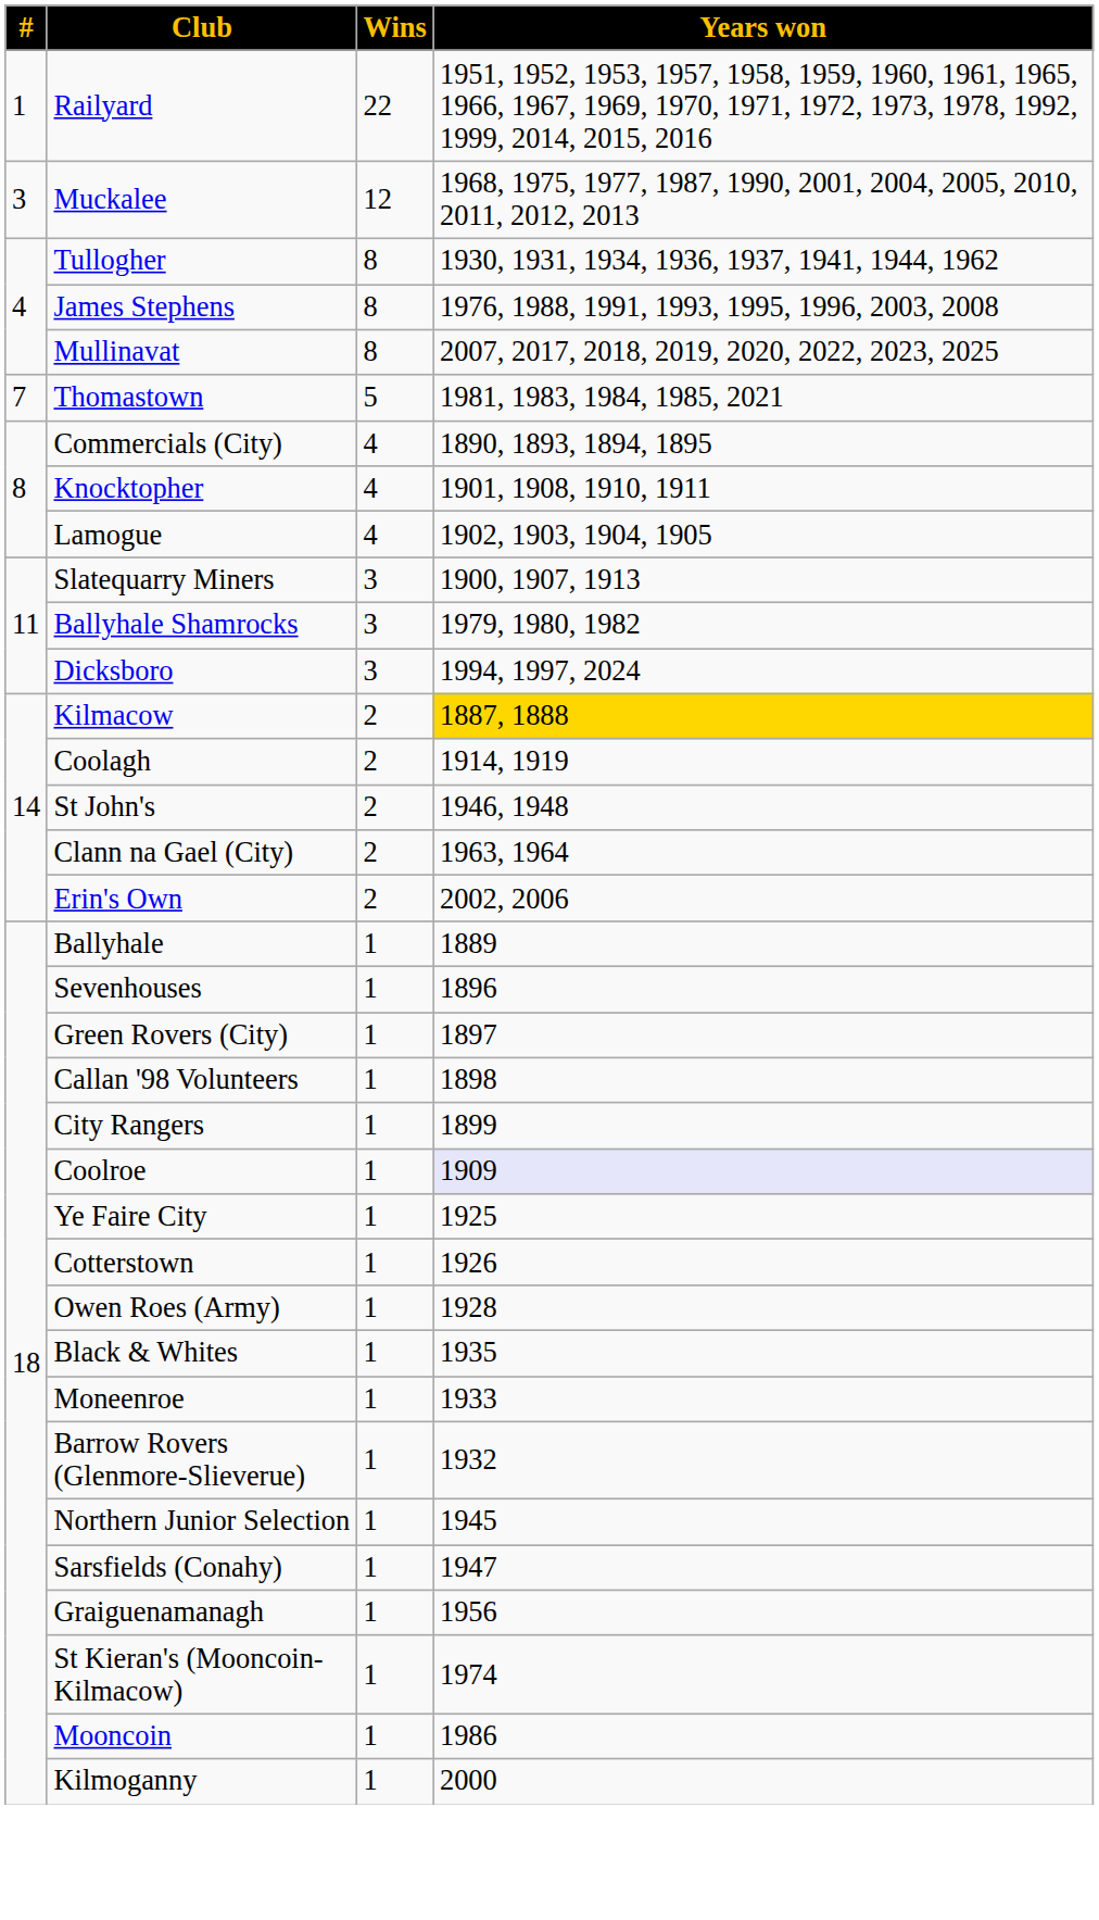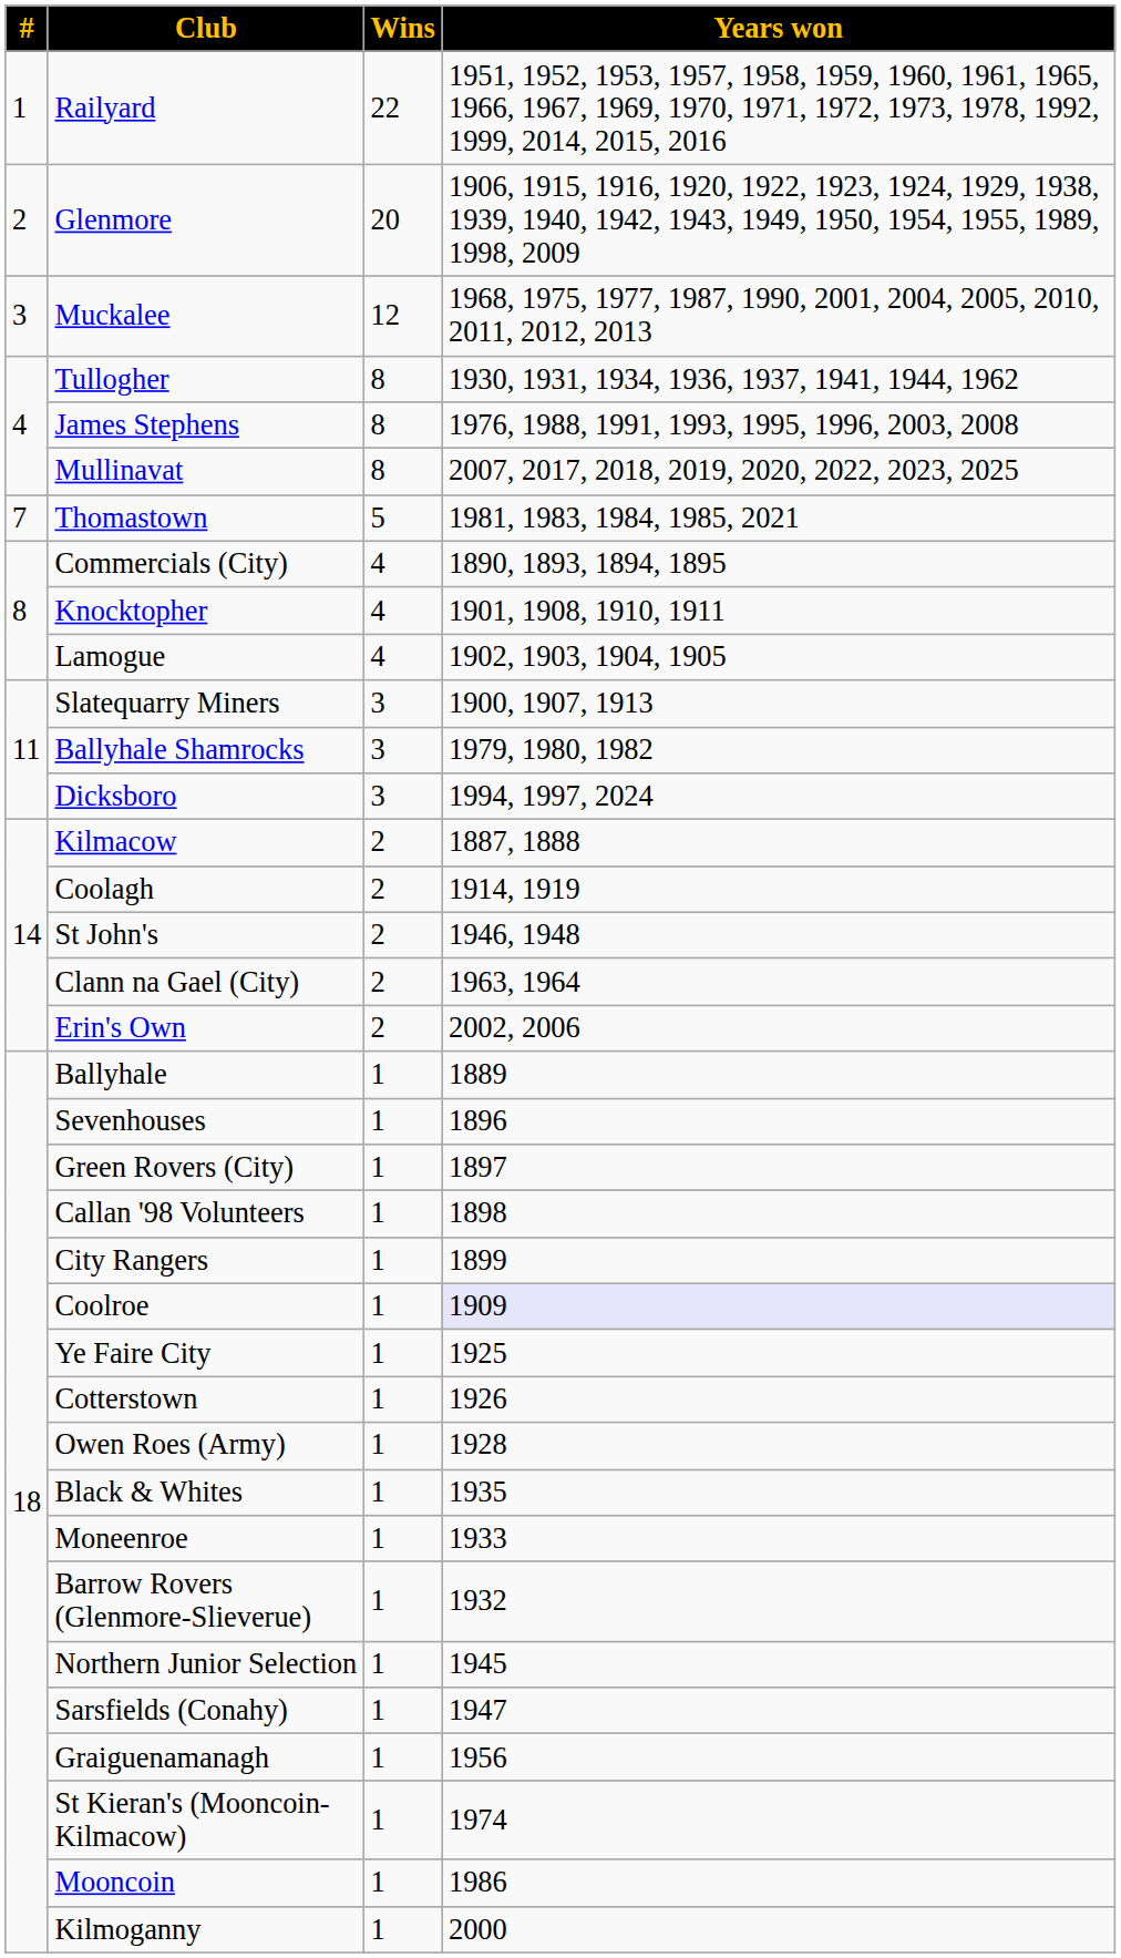+ row: 2 | Glenmore | 20 | 1906, 1915, 1916, 1920, 1922, 1923, 1924, 1929, 1938, 1939, 1940, 1942, 1943, 1949, 1950, 1954, 1955, 1989, 1998, 2009
Kilmacow | Years won: gold background -> no background
